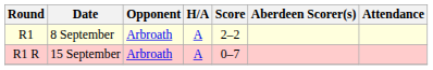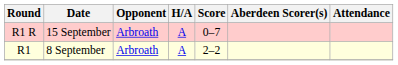rows swapped: R1 <-> R1 R
